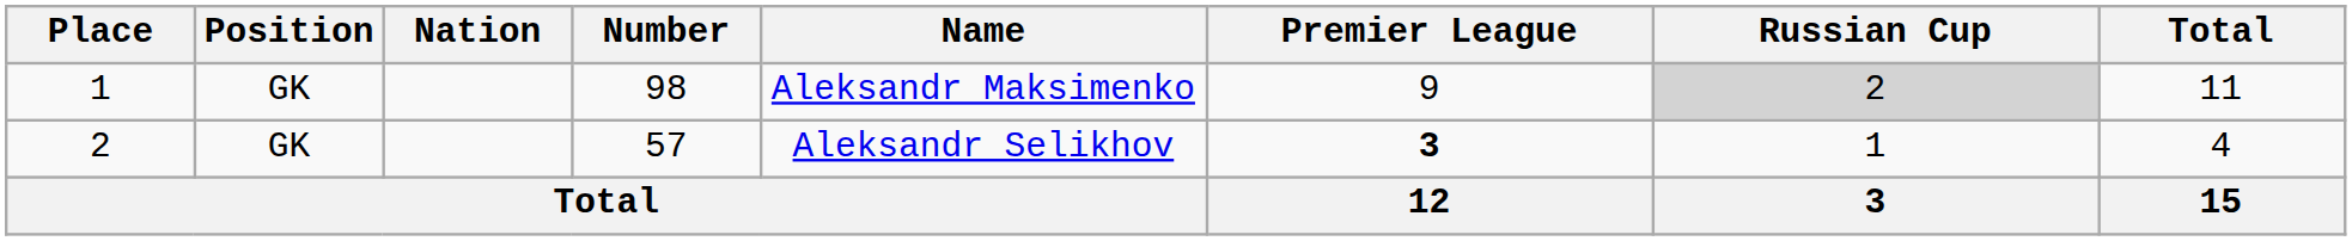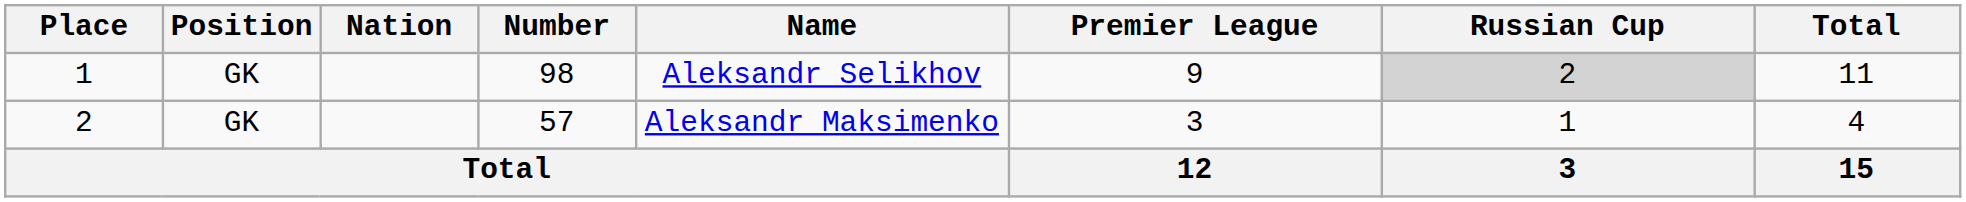row 2 | Name: Aleksandr Maksimenko -> Aleksandr Selikhov
row 3 | Name: Aleksandr Selikhov -> Aleksandr Maksimenko
row 3 | Premier League: bold -> normal
